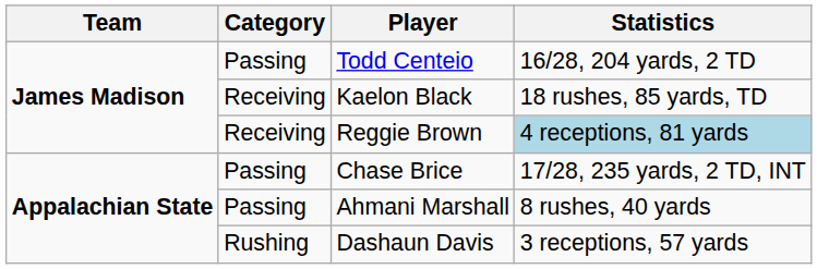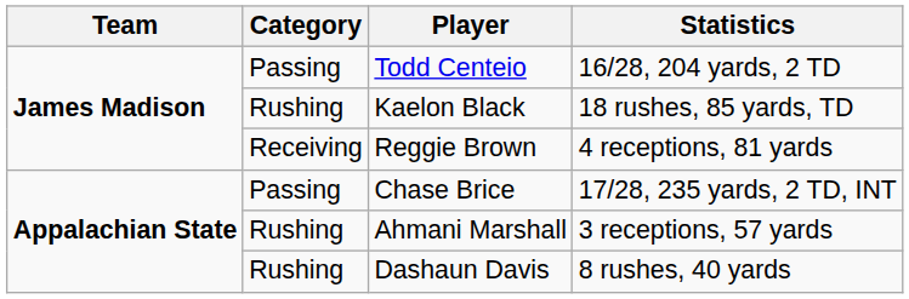Kaelon Black | Category: Receiving -> Rushing
Reggie Brown | Statistics: lightblue background -> no background
Ahmani Marshall | Category: Passing -> Rushing
Ahmani Marshall | Statistics: 8 rushes, 40 yards -> 3 receptions, 57 yards
Dashaun Davis | Statistics: 3 receptions, 57 yards -> 8 rushes, 40 yards
